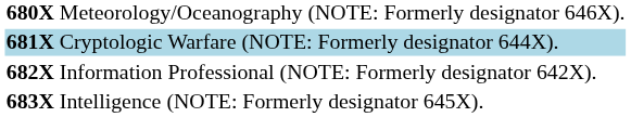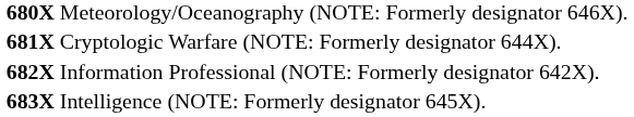row 2 | column 1: lightblue background -> no background
